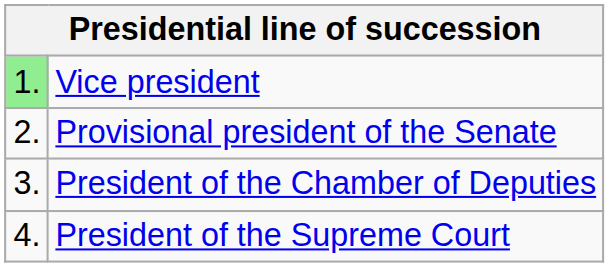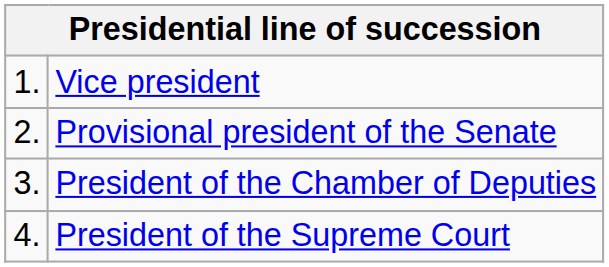Vice president | column 1: lightgreen background -> no background
